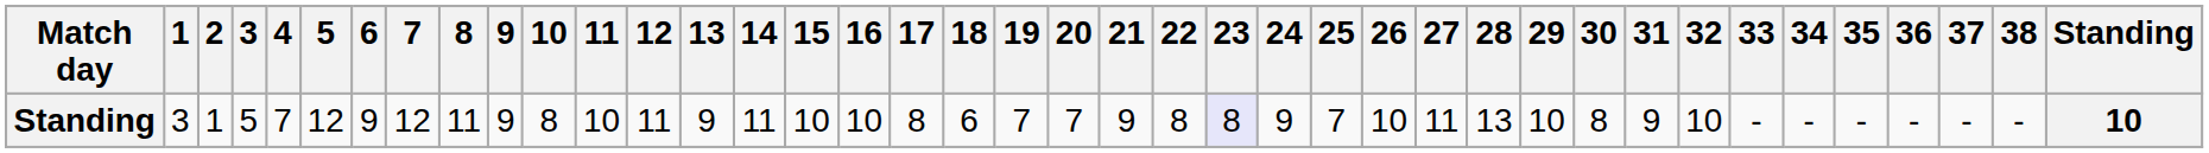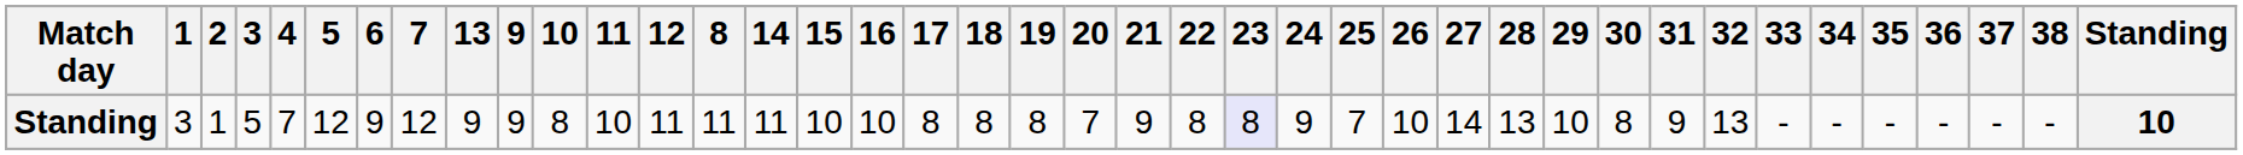columns swapped: 8 <-> 13
row 2 | 18: 6 -> 8
row 2 | 19: 7 -> 8
row 2 | 27: 11 -> 14
row 2 | 32: 10 -> 13
